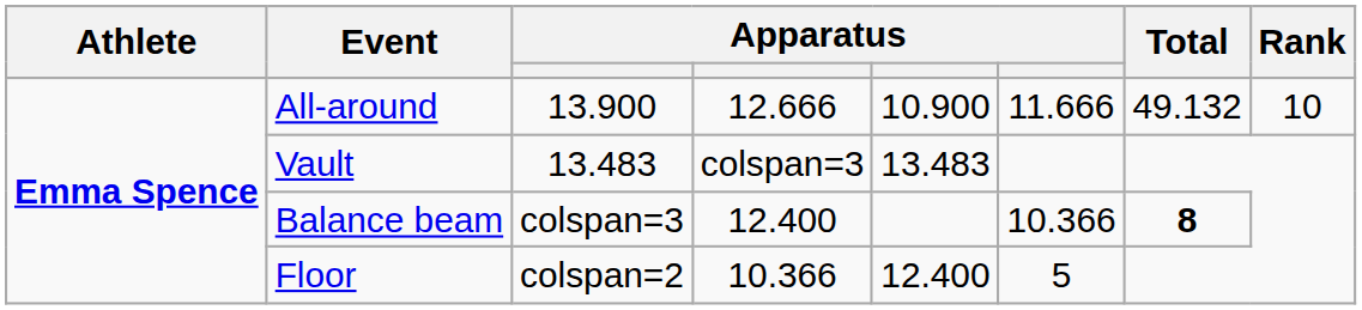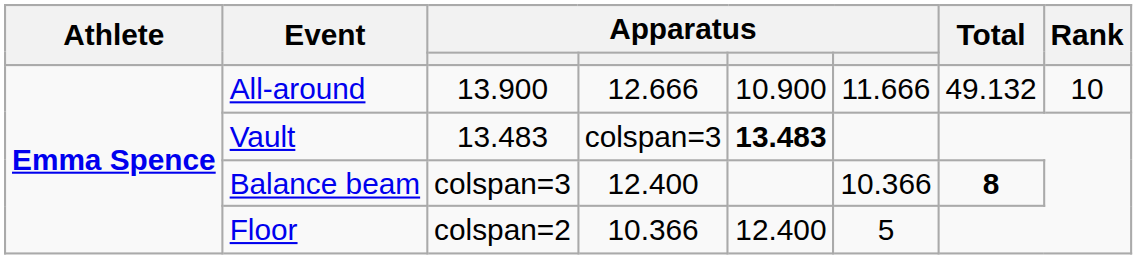Vault | column 5: normal -> bold
